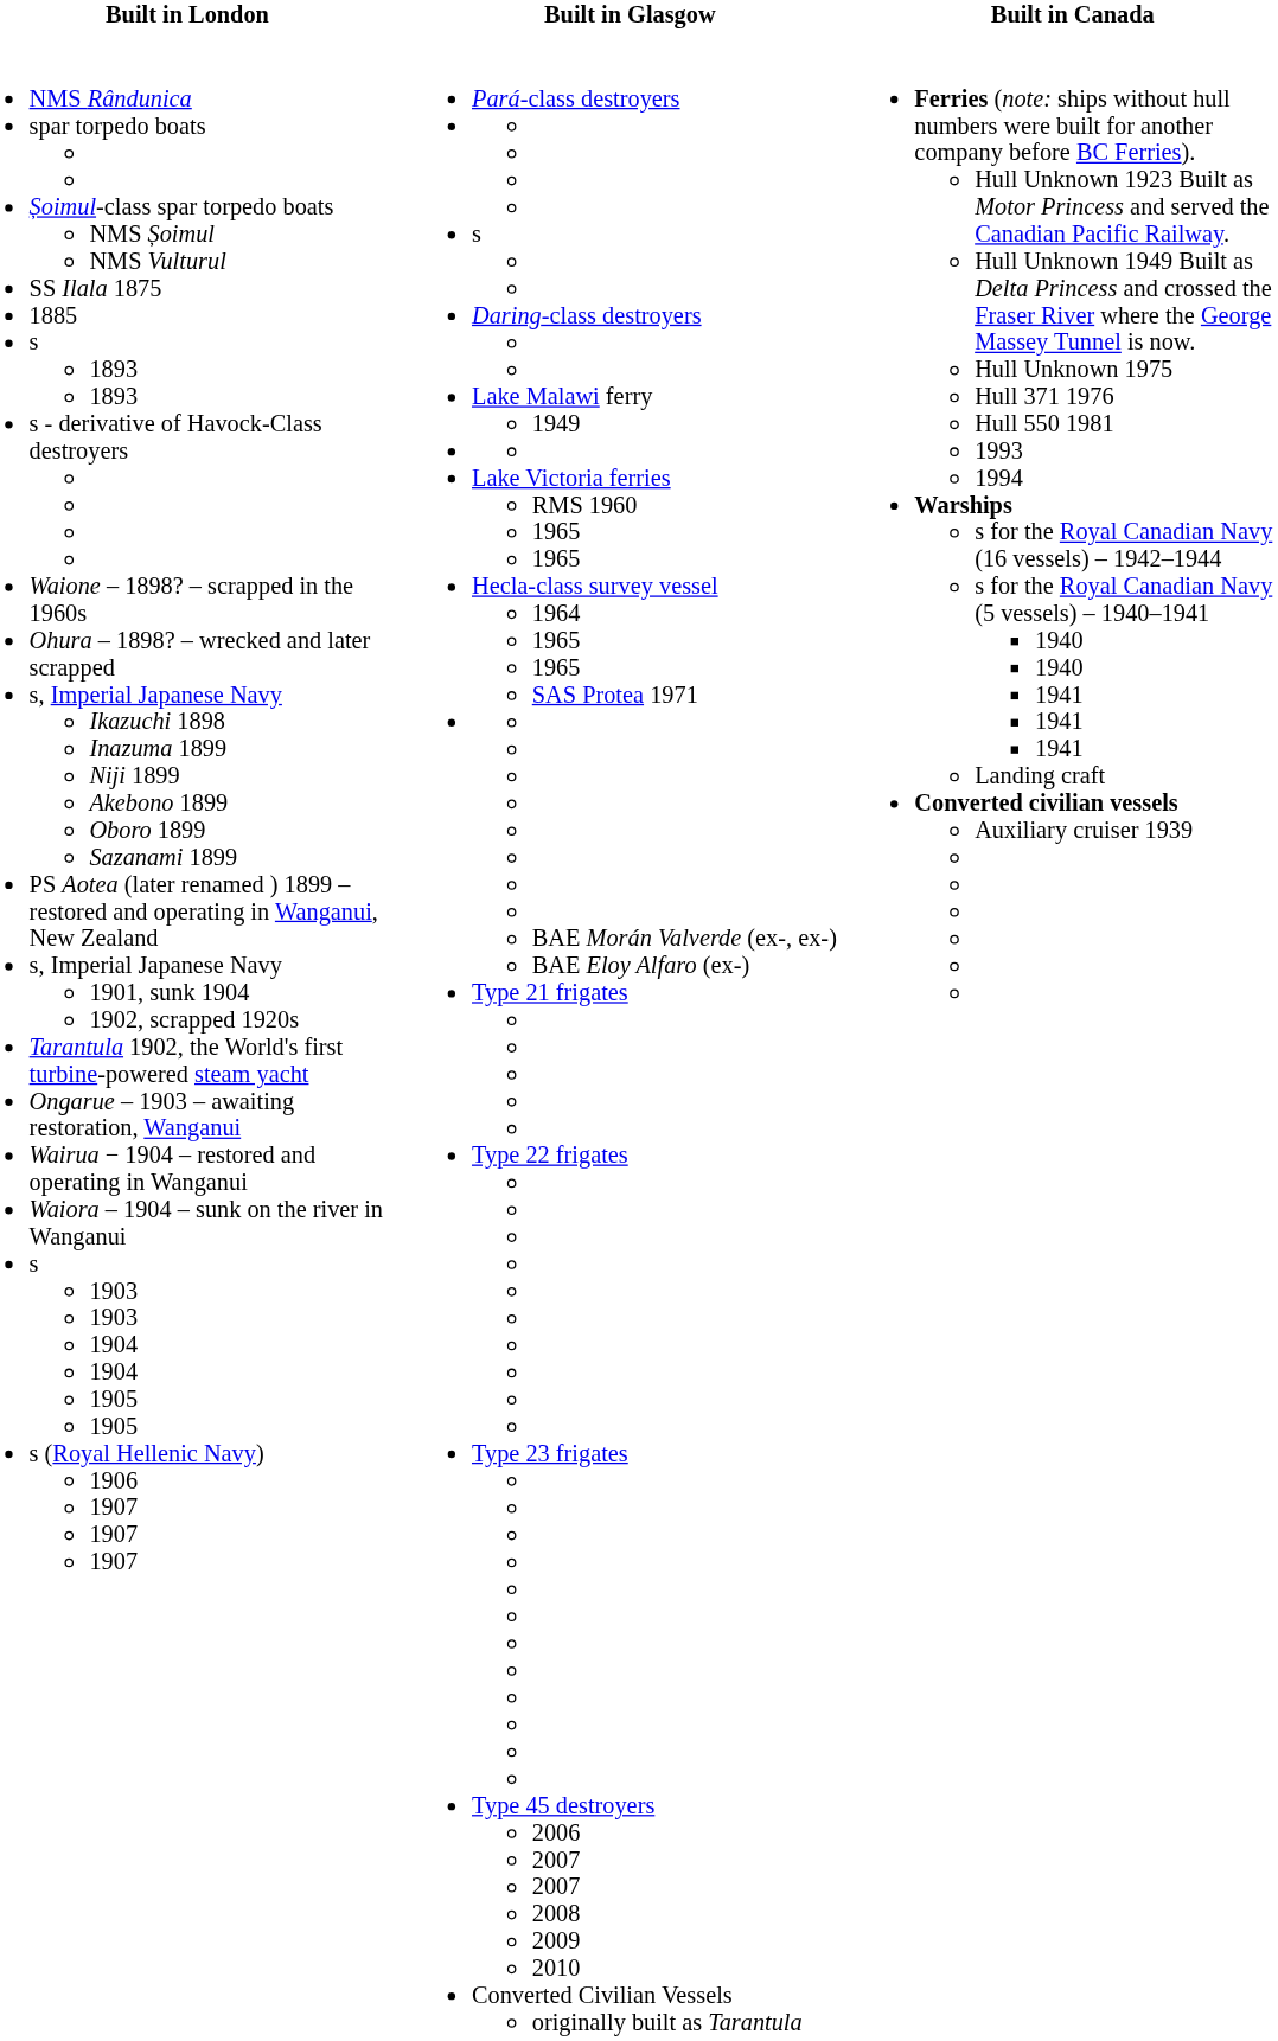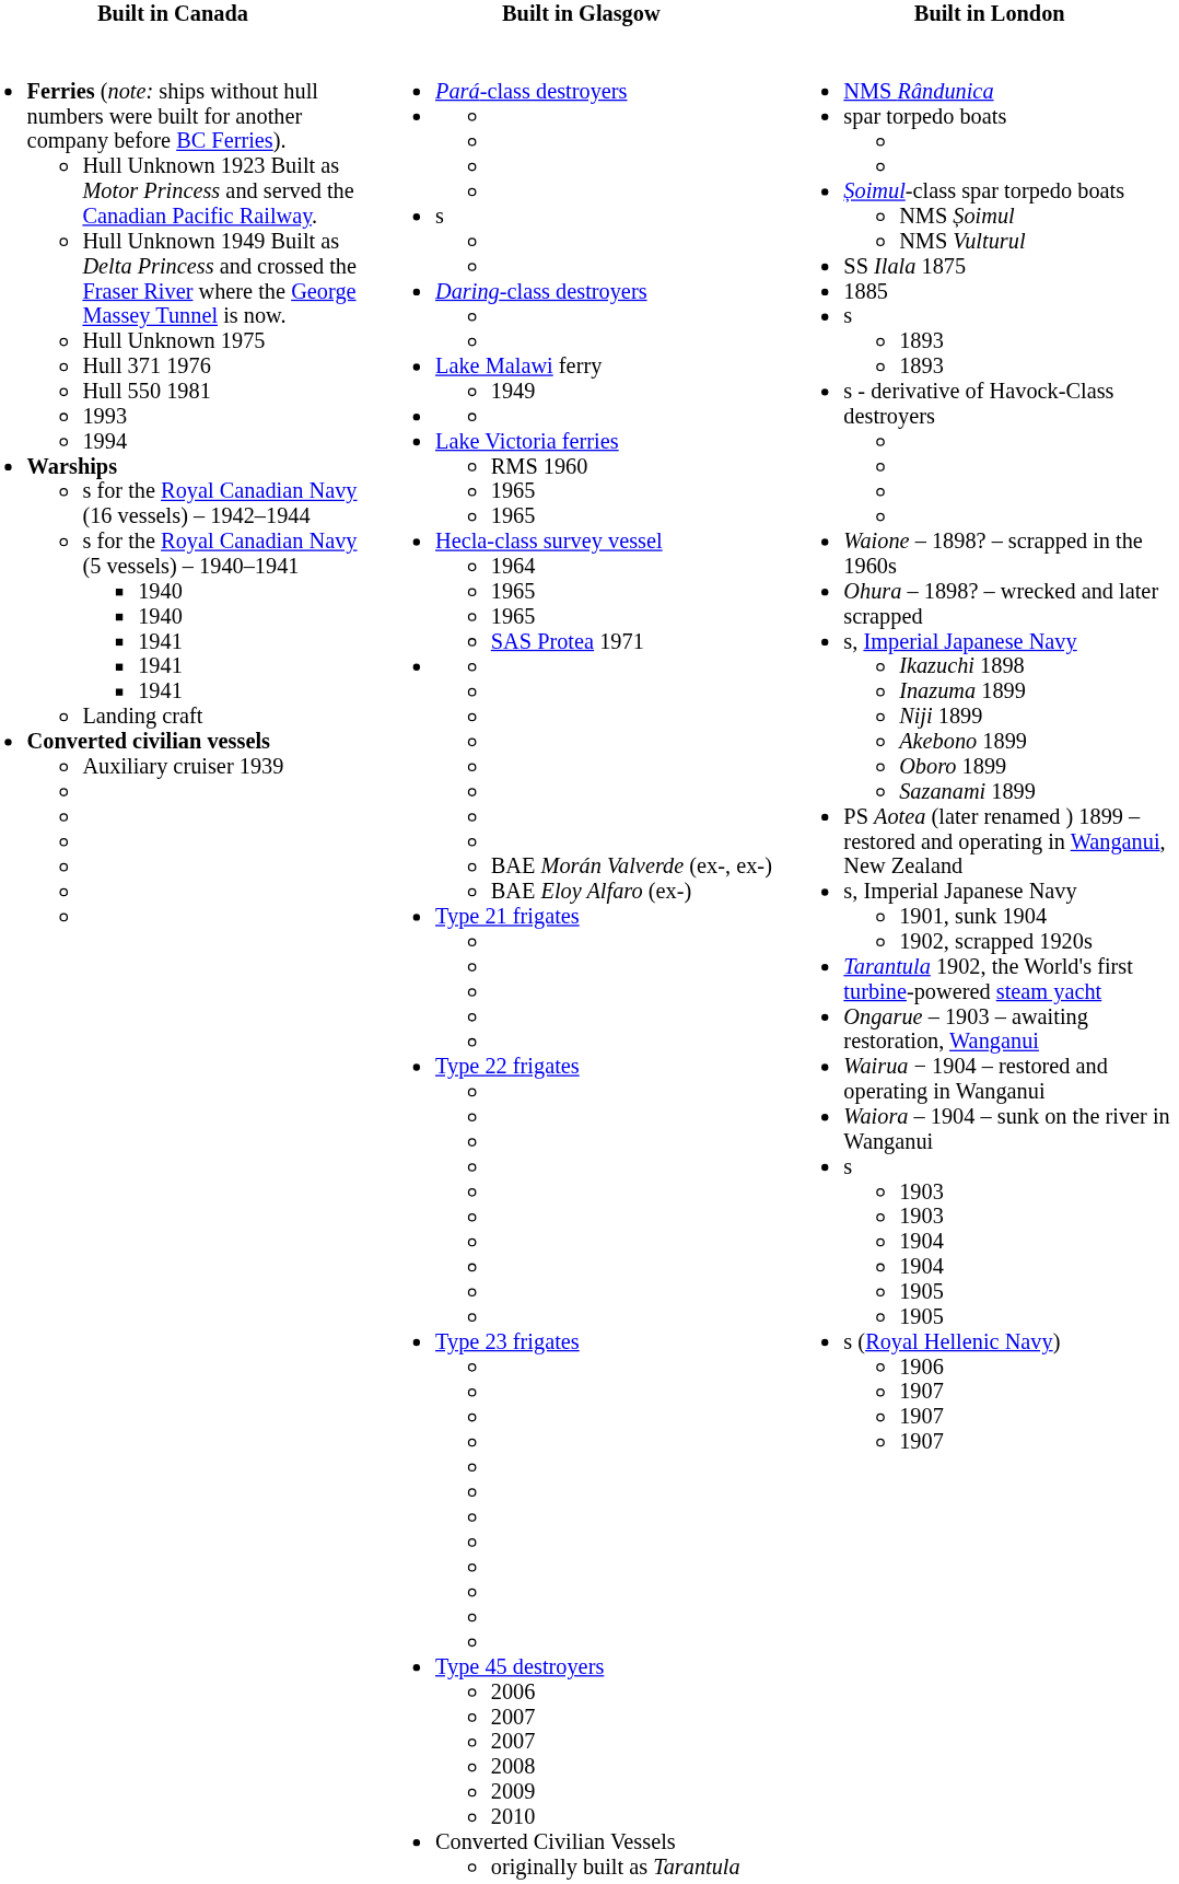columns swapped: Built in London <-> Built in Canada
